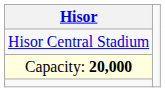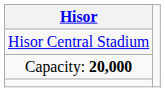Capacity: 20,000 | Hisor: lightyellow background -> no background
